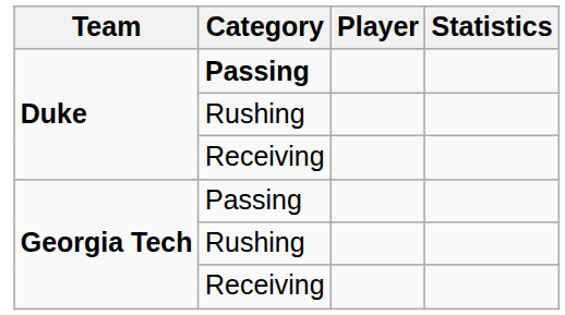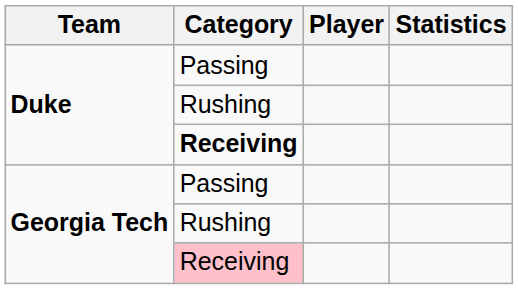Duke / Passing | Category: bold -> normal
Duke / Receiving | Category: normal -> bold
Georgia Tech / Receiving | Category: no background -> pink background
